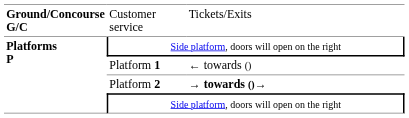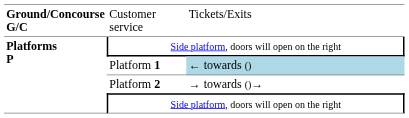Platform 1 | column 3: no background -> lightblue background
Platform 2 | column 3: bold -> normal
